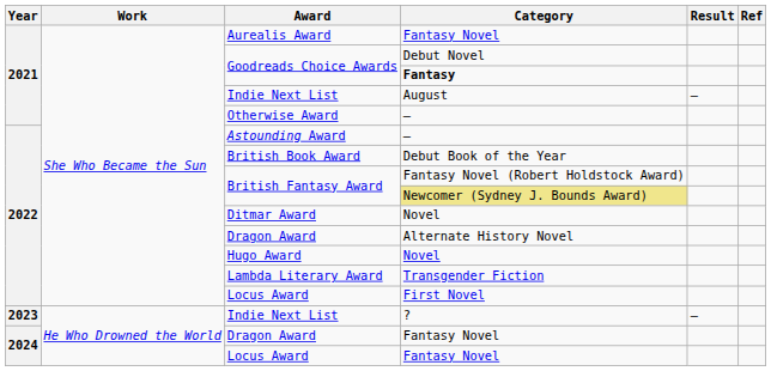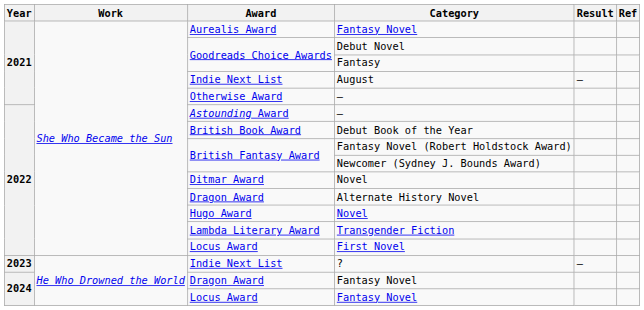Fantasy | Category: bold -> normal
Newcomer (Sydney J. Bounds Award) | Category: khaki background -> no background
